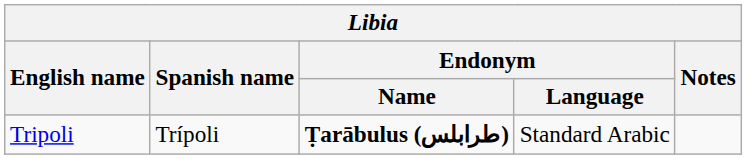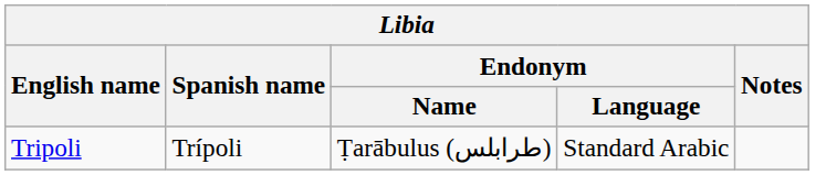Tripoli | Endonym / Name: bold -> normal
